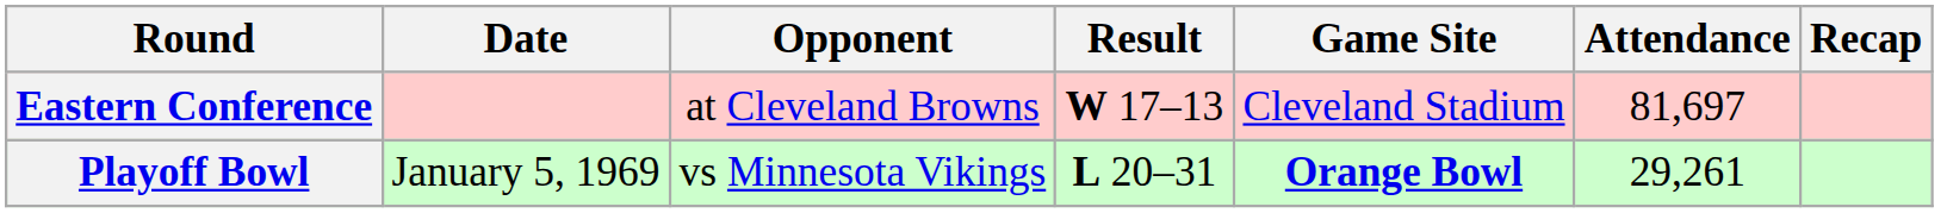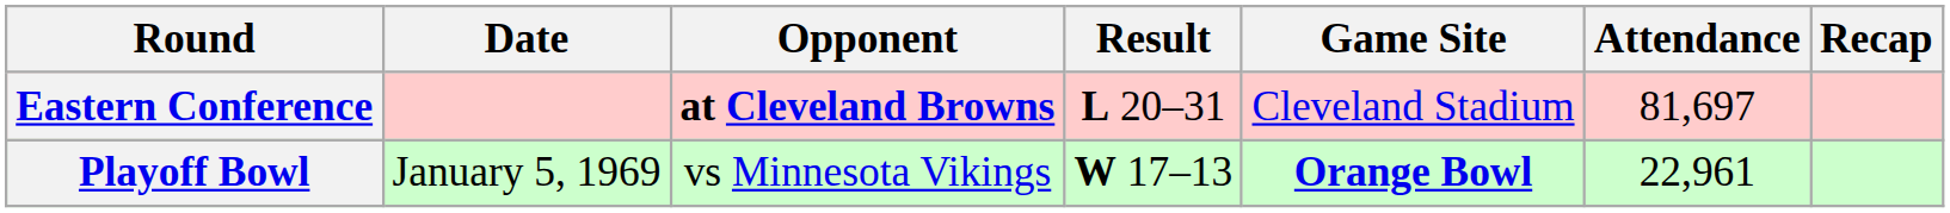Eastern Conference | Opponent: normal -> bold
Eastern Conference | Result: W 17–13 -> L 20–31
Playoff Bowl | Result: L 20–31 -> W 17–13
Playoff Bowl | Attendance: 29,261 -> 22,961
